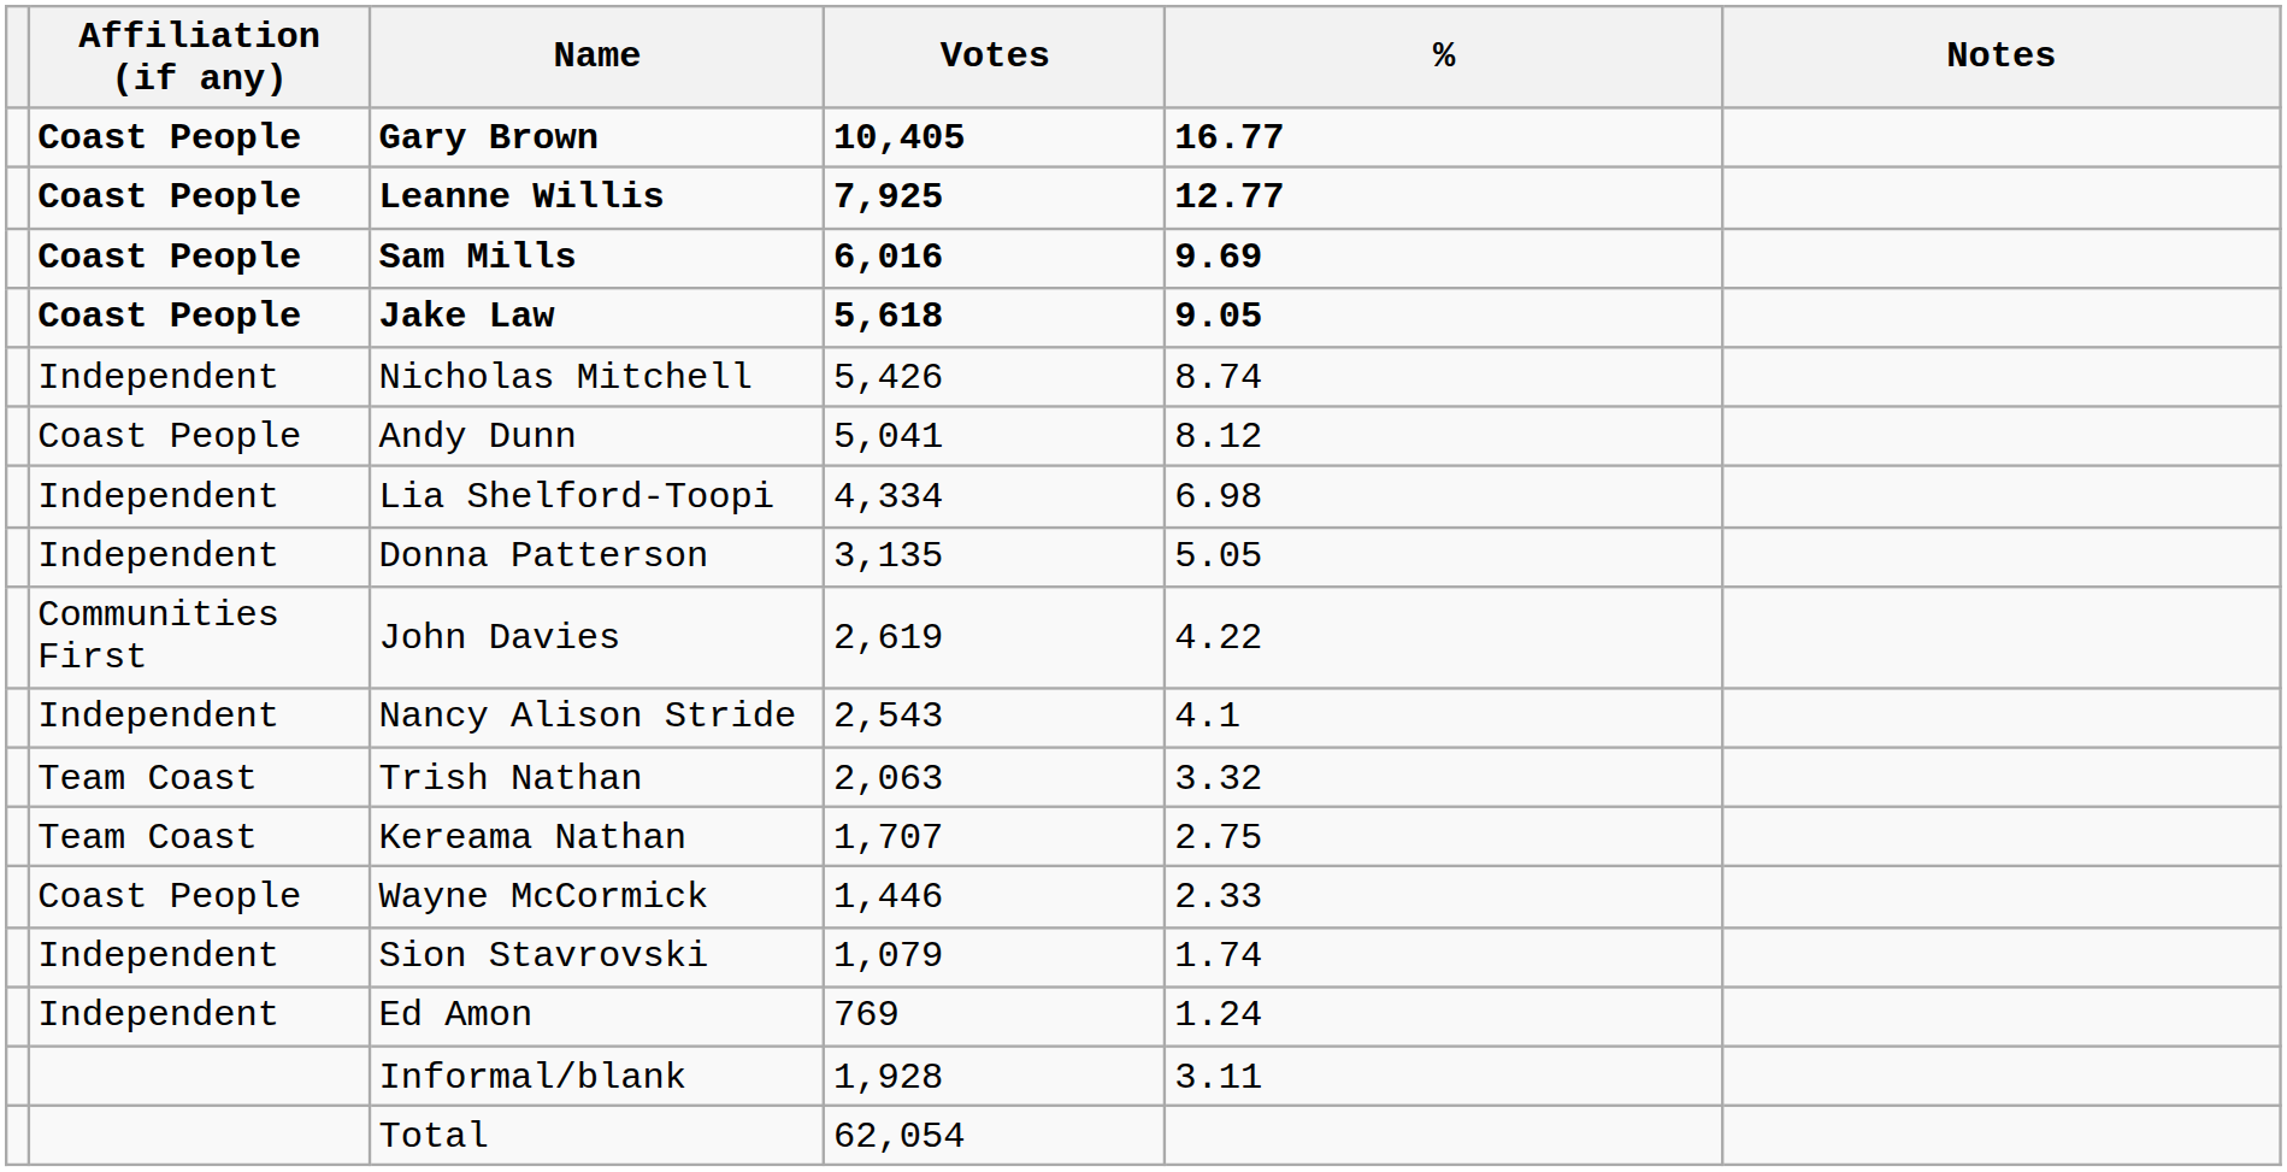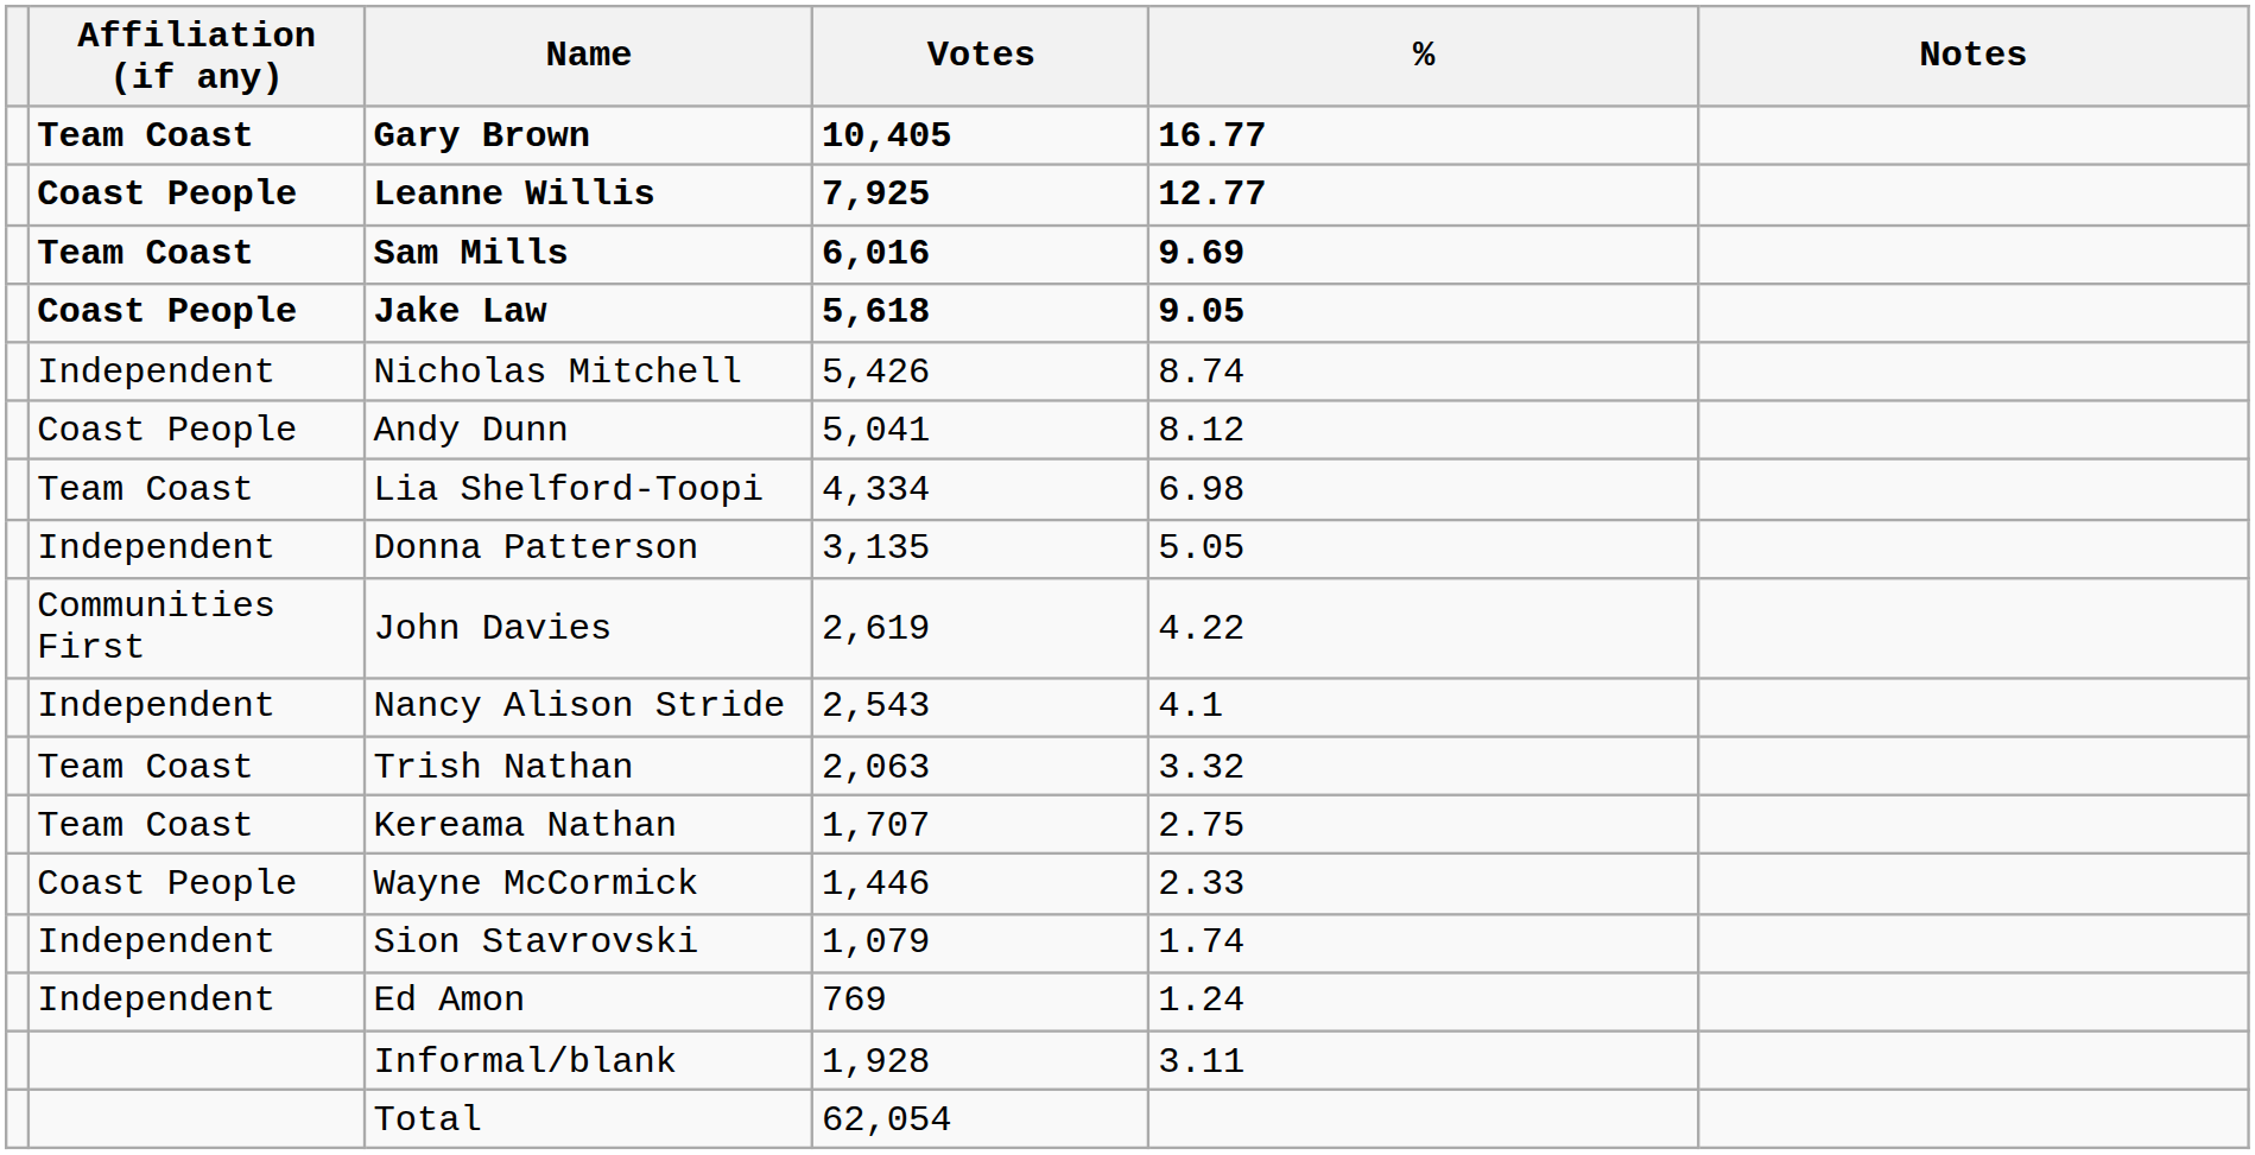Gary Brown | Affiliation (if any): Coast People -> Team Coast
Sam Mills | Affiliation (if any): Coast People -> Team Coast
Lia Shelford-Toopi | Affiliation (if any): Independent -> Team Coast
